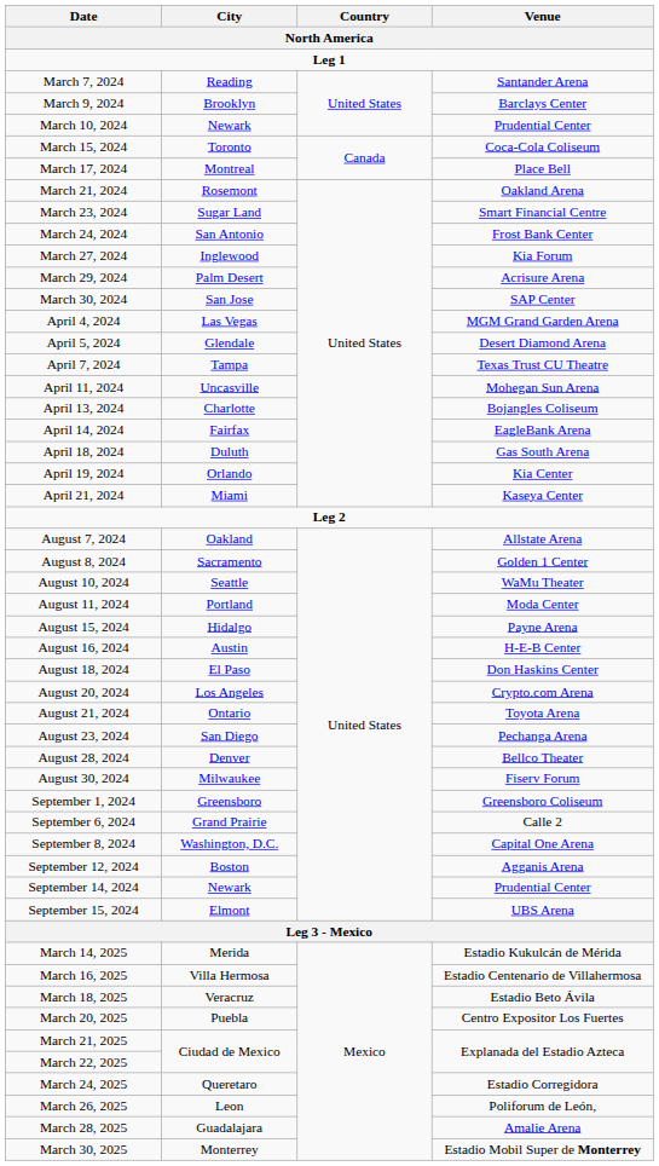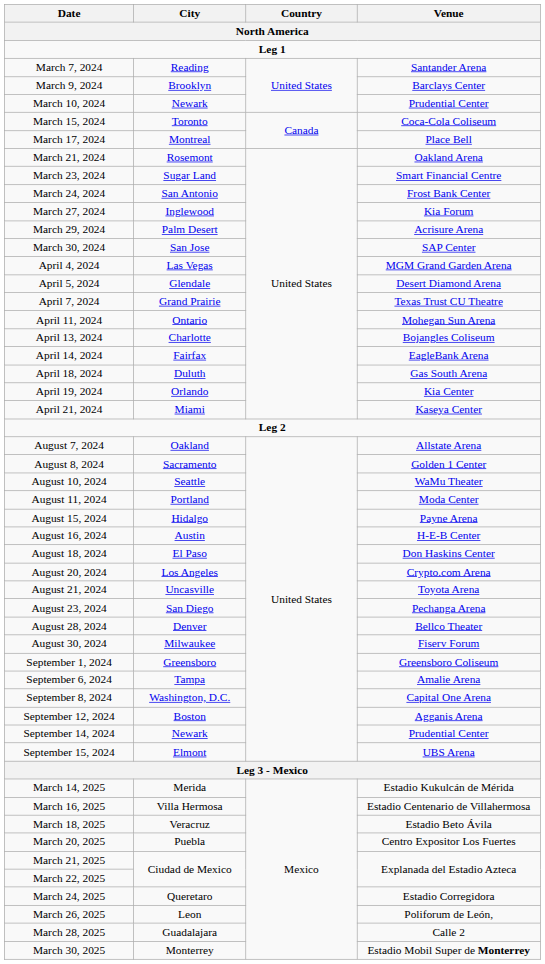April 7, 2024 | City: Tampa -> Grand Prairie
April 11, 2024 | City: Uncasville -> Ontario
August 21, 2024 | City: Ontario -> Uncasville
September 6, 2024 | City: Grand Prairie -> Tampa
September 6, 2024 | Venue: Calle 2 -> Amalie Arena
March 28, 2025 | Venue: Amalie Arena -> Calle 2
